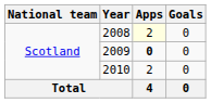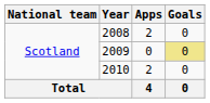2008 | Apps: lightyellow background -> no background
2009 | Apps: bold -> normal
2009 | Goals: no background -> khaki background
